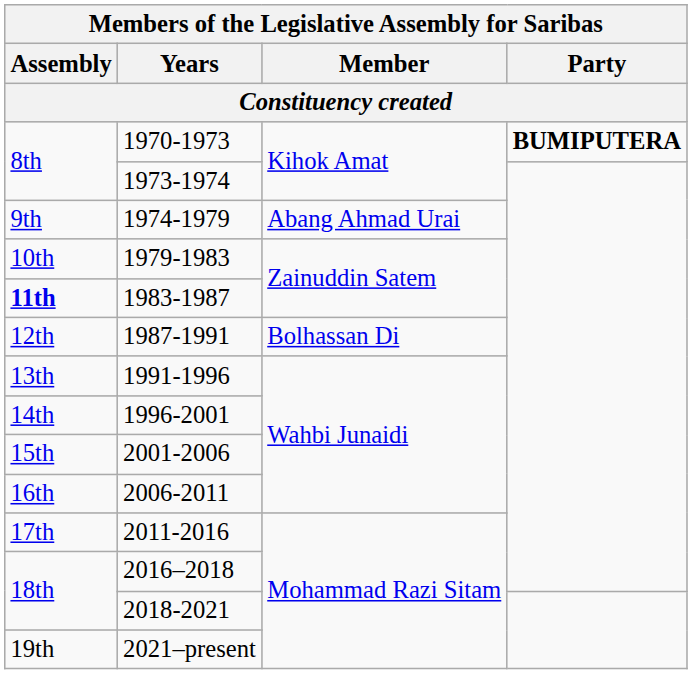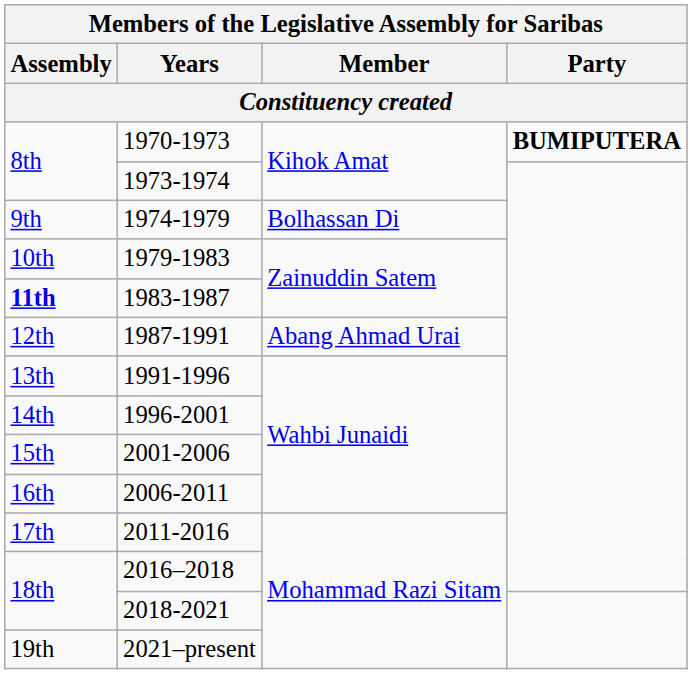1974-1979 | Member: Abang Ahmad Urai -> Bolhassan Di
1987-1991 | Member: Bolhassan Di -> Abang Ahmad Urai
